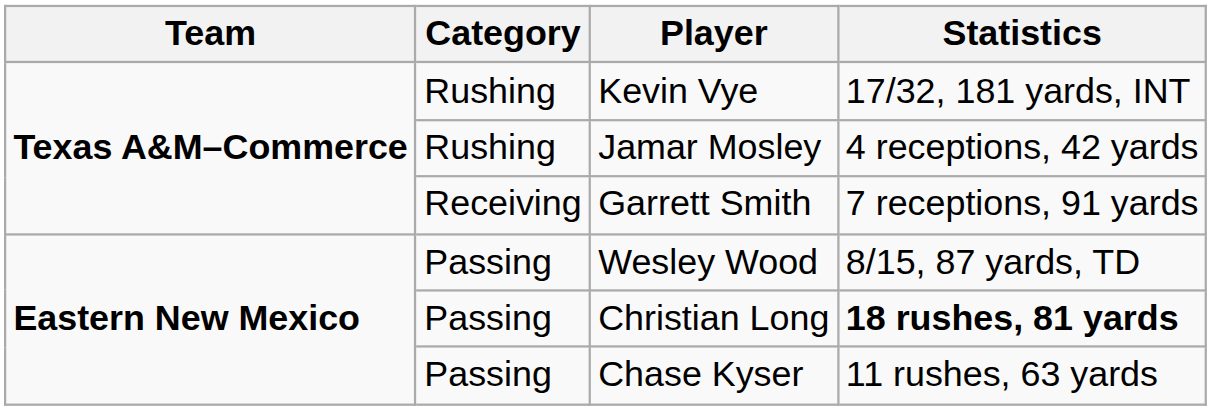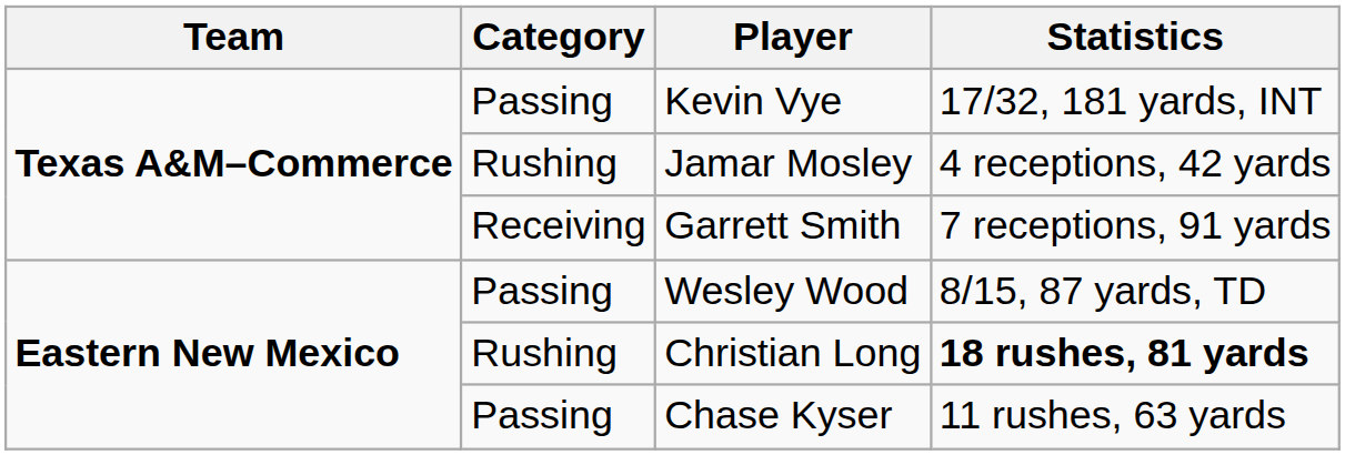Kevin Vye | Category: Rushing -> Passing
Christian Long | Category: Passing -> Rushing
